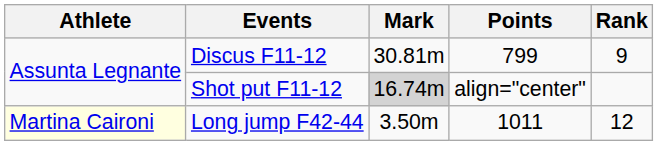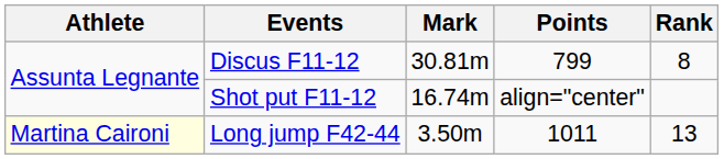Discus F11-12 | Rank: 9 -> 8
Shot put F11-12 | Mark: lightgrey background -> no background
Long jump F42-44 | Rank: 12 -> 13
